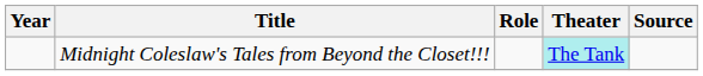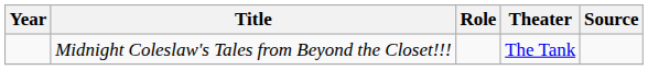Midnight Coleslaw's Tales from Beyond the Closet!!! | Theater: paleturquoise background -> no background
